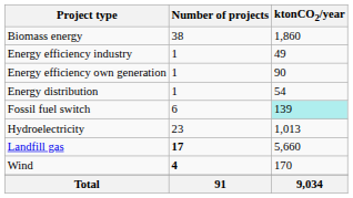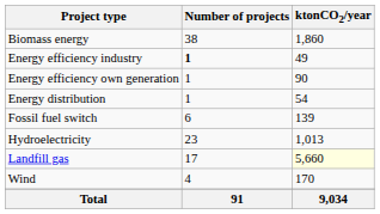Energy efficiency industry | Number of projects: normal -> bold
Fossil fuel switch | ktonCO2/year: paleturquoise background -> no background
Landfill gas | Number of projects: bold -> normal
Landfill gas | ktonCO2/year: no background -> lightyellow background
Wind | Number of projects: bold -> normal
